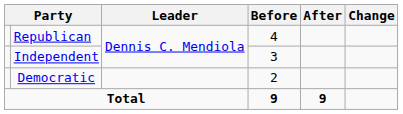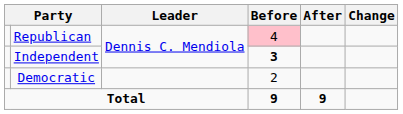Republican | Before: no background -> pink background
Independent | Before: normal -> bold
